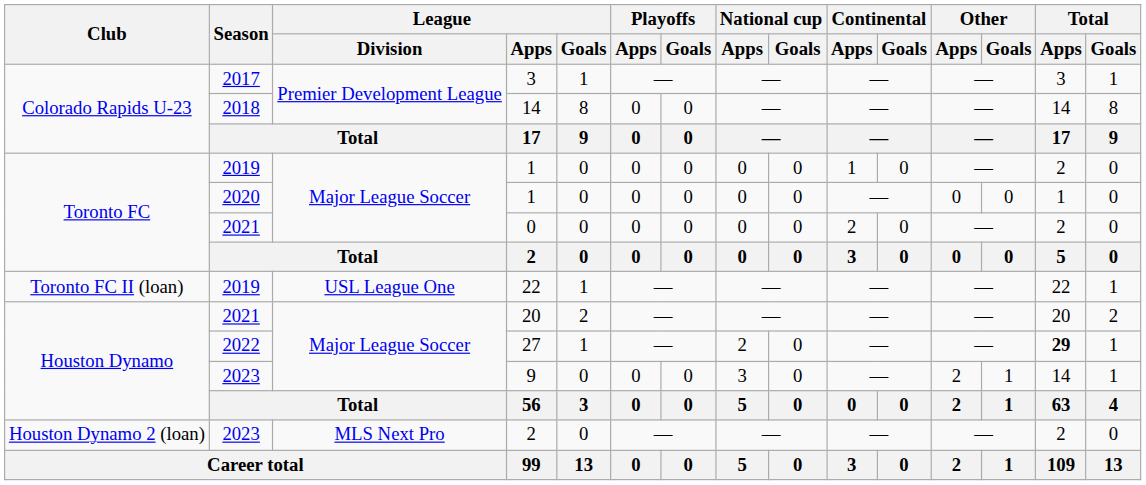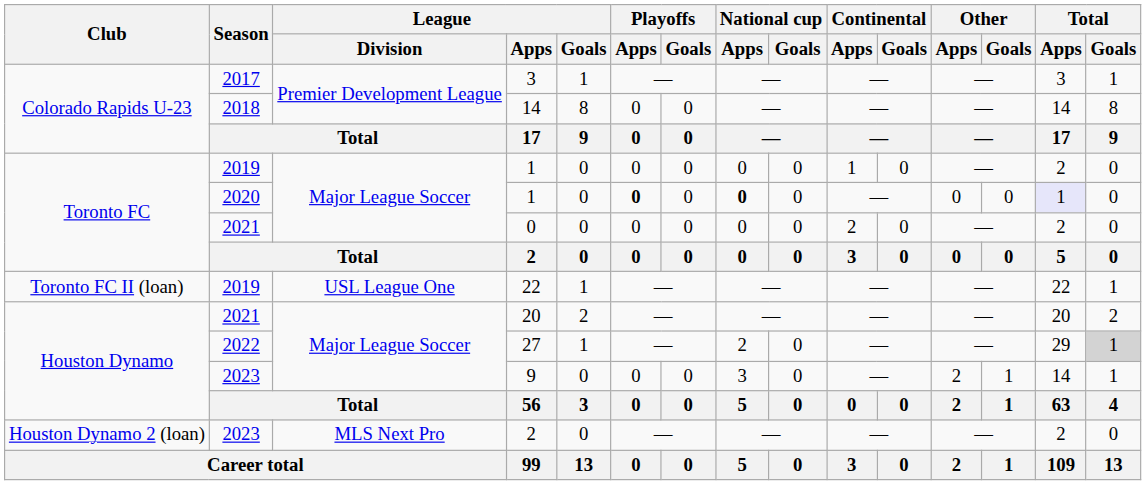2020 / 1 | Playoffs / Apps: normal -> bold
2020 / 1 | National cup / Apps: normal -> bold
2020 / 1 | Total / Apps: no background -> lavender background
27 | Total / Apps: bold -> normal
27 | Total / Goals: no background -> lightgrey background
